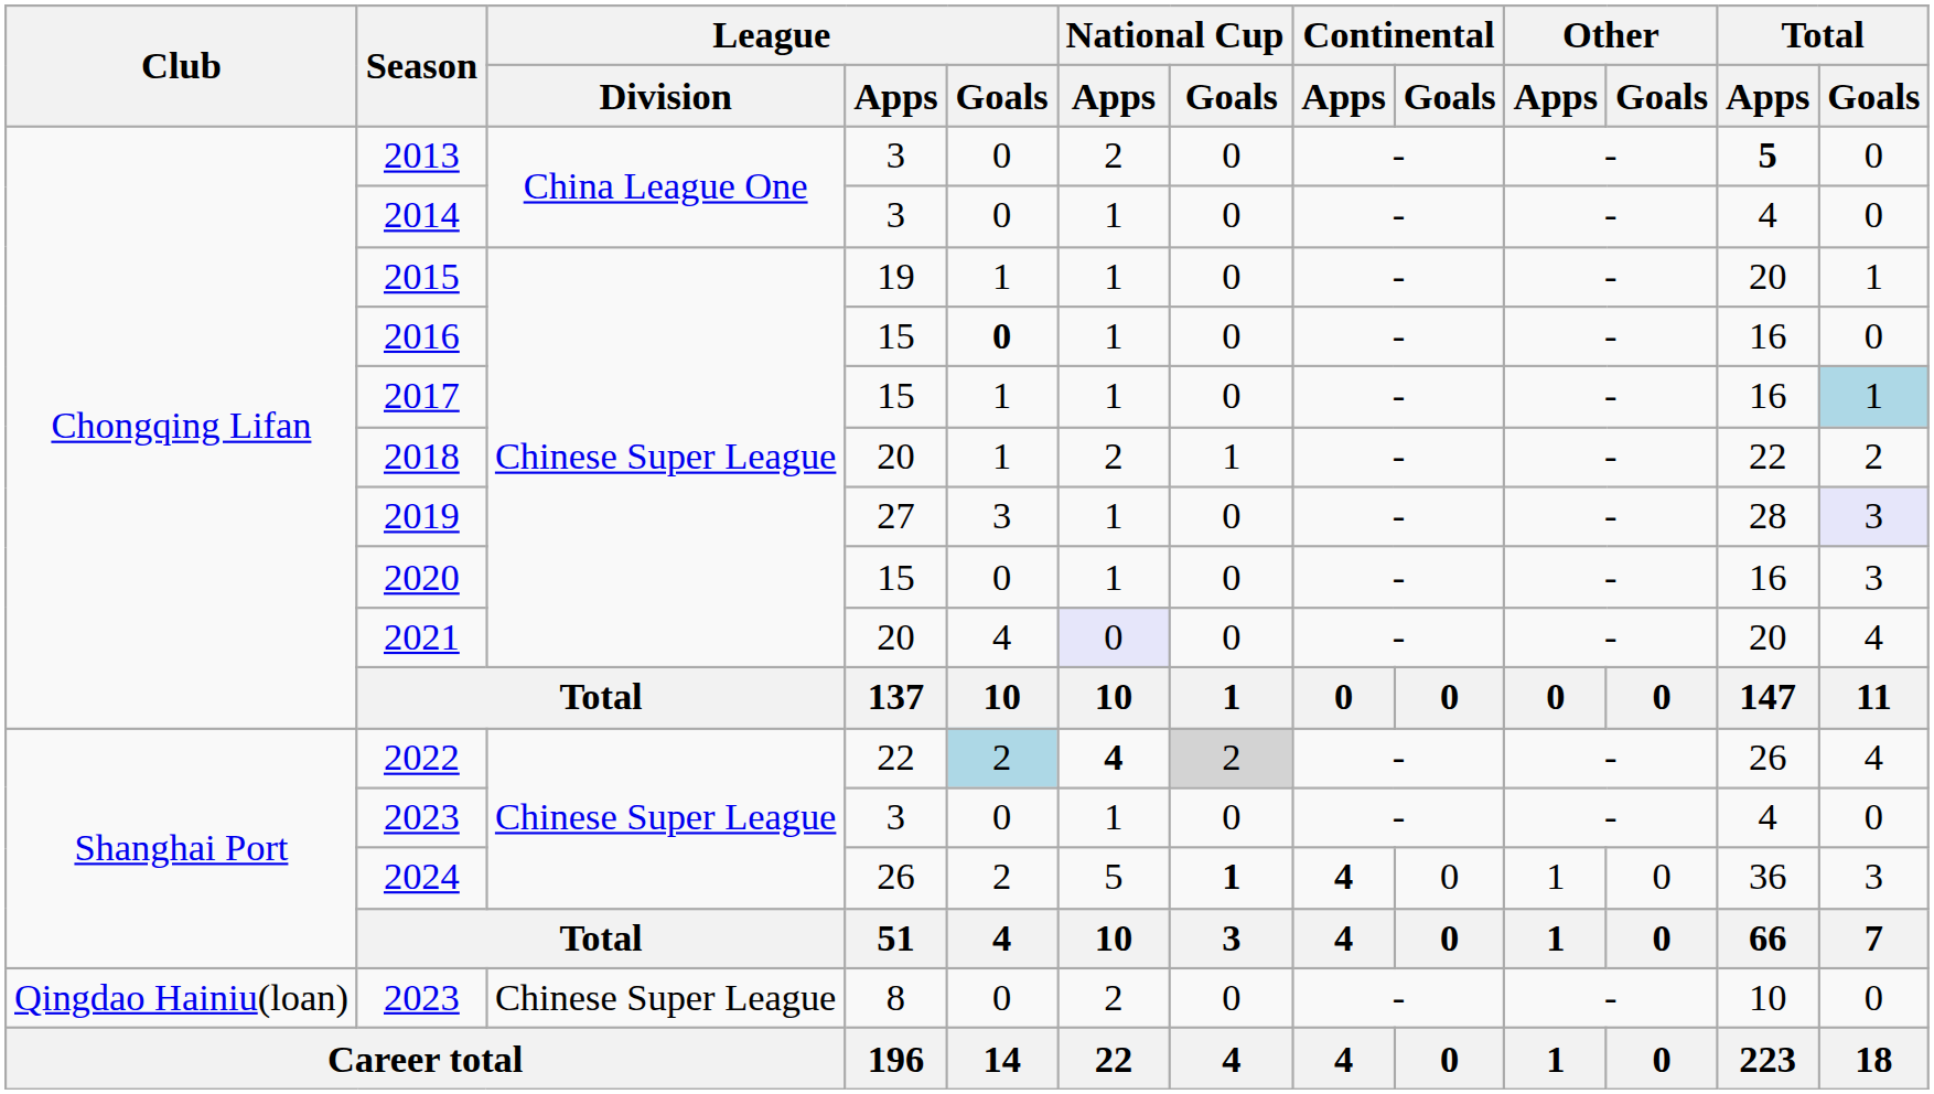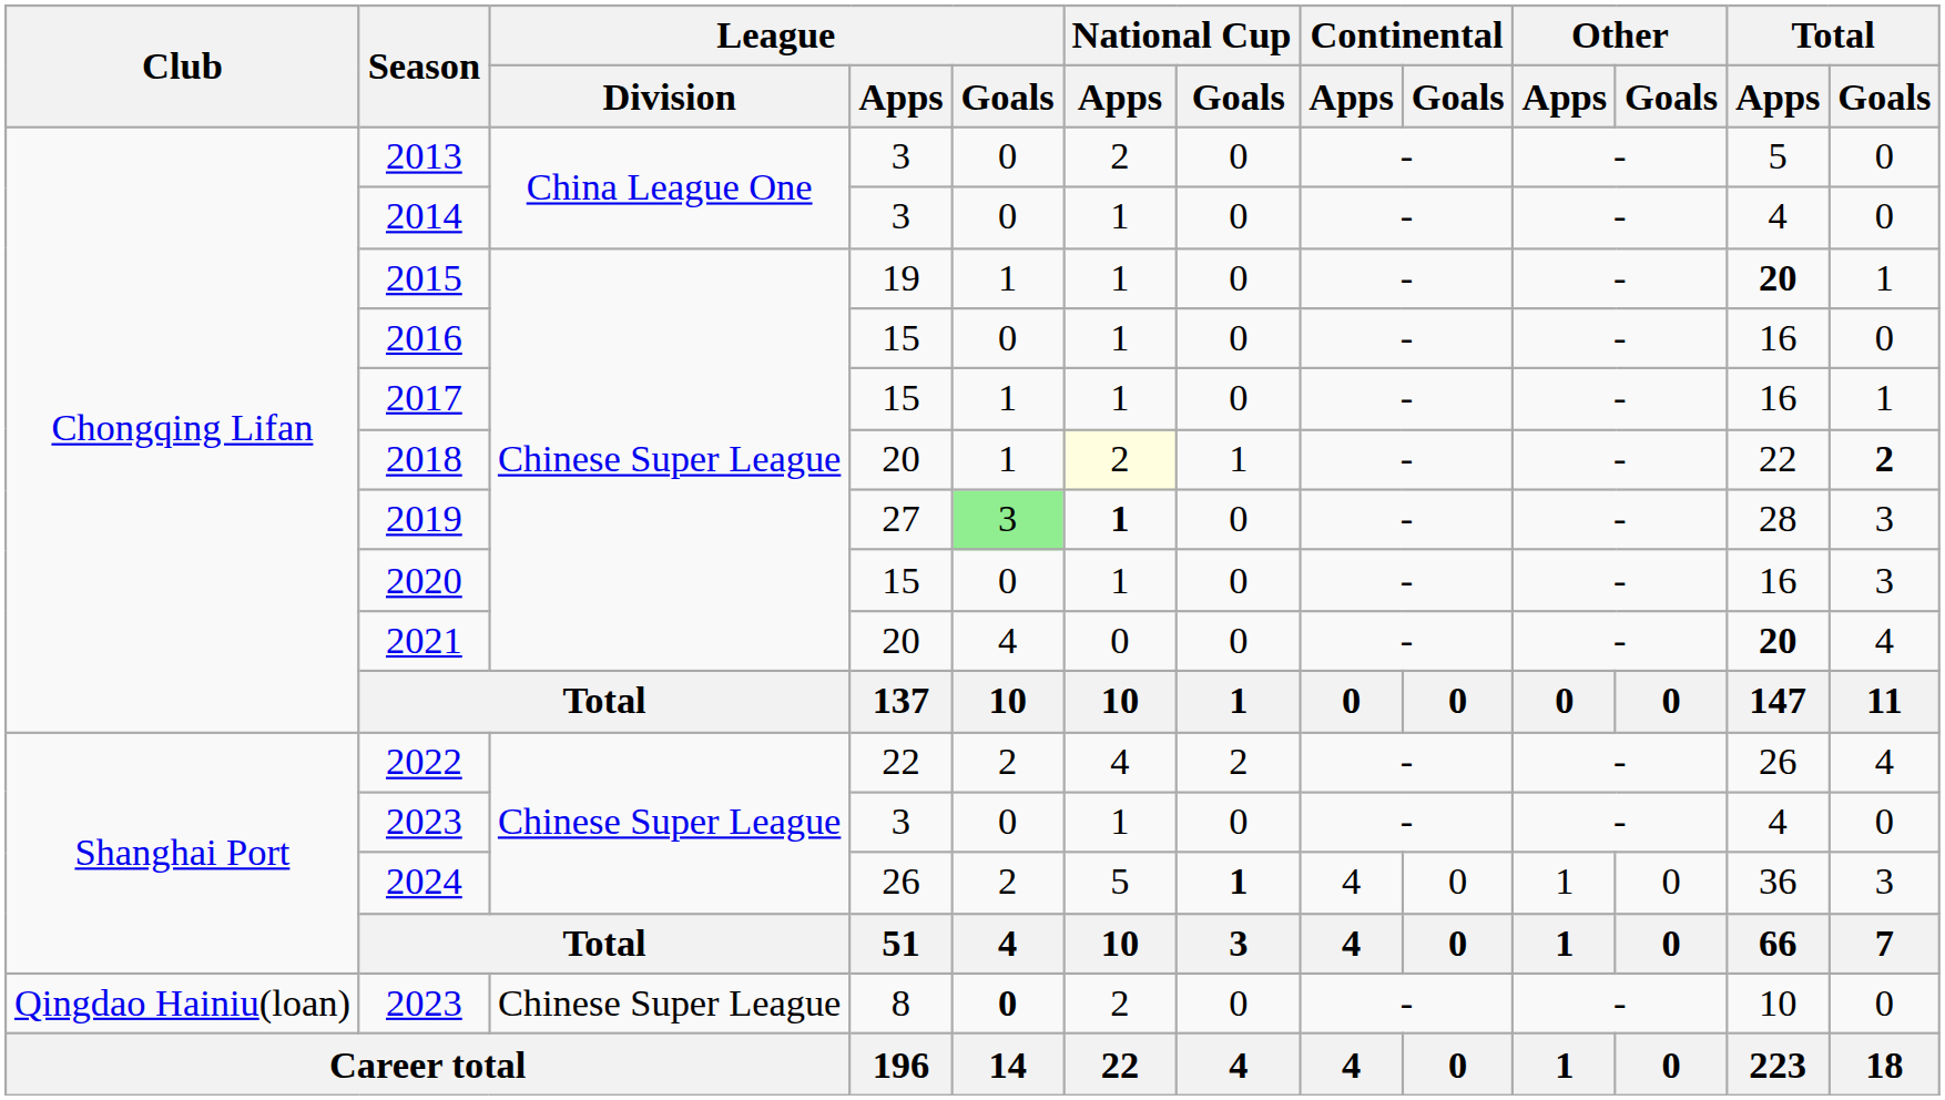2013 | Total / Apps: bold -> normal
2015 | Total / Apps: normal -> bold
2016 | League / Goals: bold -> normal
2017 | Total / Goals: lightblue background -> no background
2018 | National Cup / Apps: no background -> lightyellow background
2018 | Total / Goals: normal -> bold
2019 | League / Goals: no background -> lightgreen background
2019 | National Cup / Apps: normal -> bold
2019 | Total / Goals: lavender background -> no background
2021 | National Cup / Apps: lavender background -> no background
2021 | Total / Apps: normal -> bold
2022 | League / Goals: lightblue background -> no background
2022 | National Cup / Apps: bold -> normal
2022 | National Cup / Goals: lightgrey background -> no background
2024 | Continental / Apps: bold -> normal
2023 / 8 | League / Goals: normal -> bold
